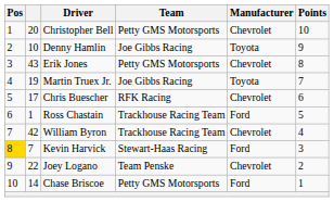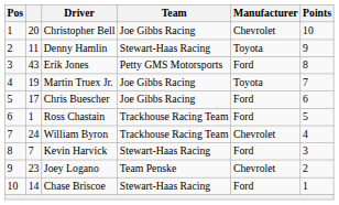Christopher Bell | Team: Petty GMS Motorsports -> Joe Gibbs Racing
Denny Hamlin | column 2: 10 -> 11
Denny Hamlin | Team: Joe Gibbs Racing -> Stewart-Haas Racing
Erik Jones | Manufacturer: Chevrolet -> Ford
Chris Buescher | Team: RFK Racing -> Joe Gibbs Racing
Chris Buescher | Manufacturer: Chevrolet -> Ford
William Byron | column 2: 42 -> 24
Kevin Harvick | Pos: gold background -> no background
Joey Logano | column 2: 22 -> 23
Chase Briscoe | Team: Petty GMS Motorsports -> Stewart-Haas Racing
